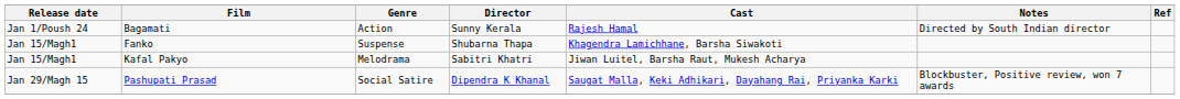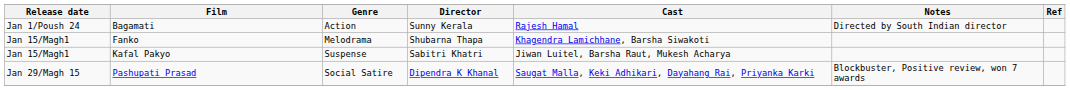Fanko | Genre: Suspense -> Melodrama
Kafal Pakyo | Genre: Melodrama -> Suspense
